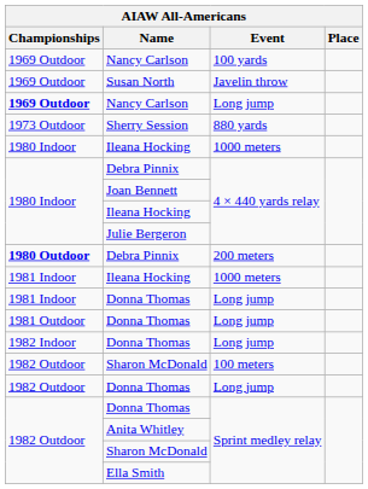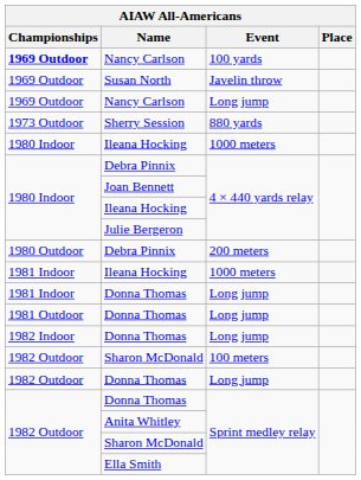Nancy Carlson / 100 yards | Championships: normal -> bold
Nancy Carlson / Long jump | Championships: bold -> normal
Debra Pinnix / 200 meters | Championships: bold -> normal
